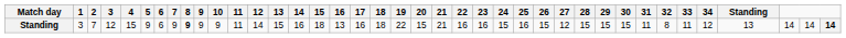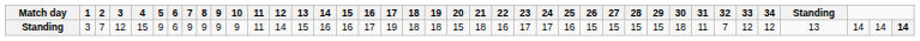row 2 | 8: bold -> normal
row 2 | 15: 18 -> 16
row 2 | 16: 13 -> 17
row 2 | 17: 16 -> 19
row 2 | 19: 22 -> 18
row 2 | 21: 21 -> 18
row 2 | 23: 16 -> 17
row 2 | 24: 15 -> 17
row 2 | 27: 12 -> 15
row 2 | 30: 15 -> 18
row 2 | 32: 8 -> 7
row 2 | 33: 11 -> 12
